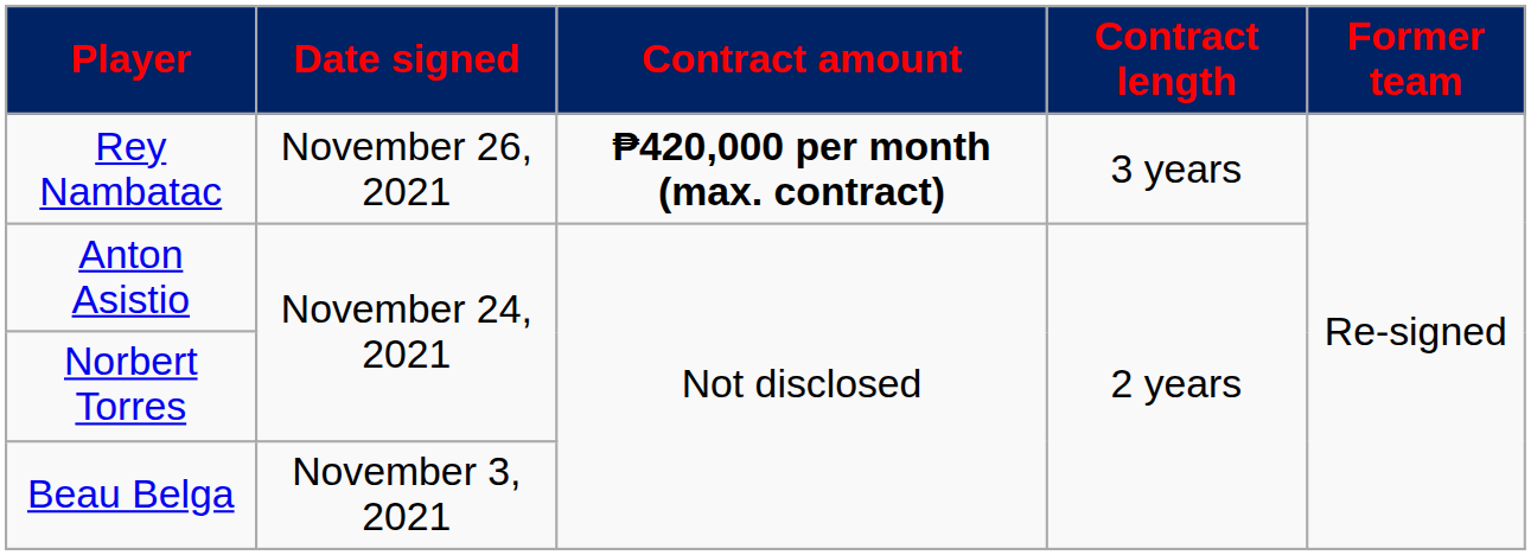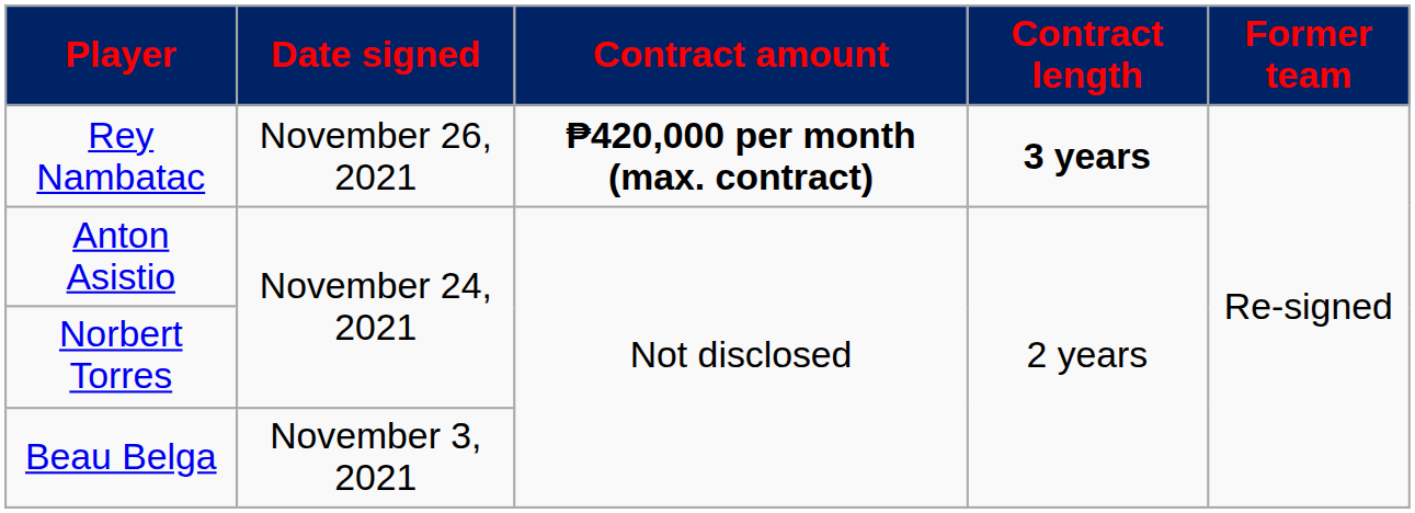Rey Nambatac | Contract length: normal -> bold
